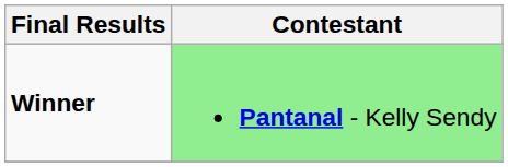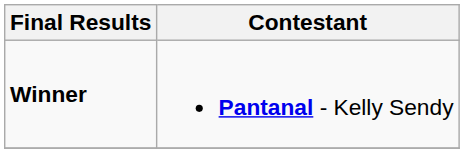Winner | Contestant: lightgreen background -> no background
